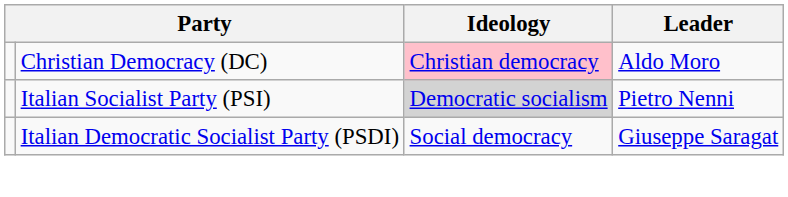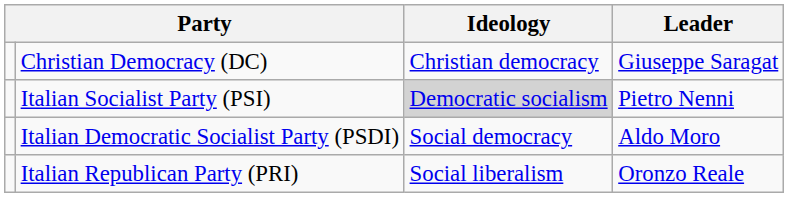Christian Democracy (DC) | Ideology: pink background -> no background
Christian Democracy (DC) | Leader: Aldo Moro -> Giuseppe Saragat
Italian Democratic Socialist Party (PSDI) | Leader: Giuseppe Saragat -> Aldo Moro
+ row: Italian Republican Party (PRI) | Social liberalism | Oronzo Reale
